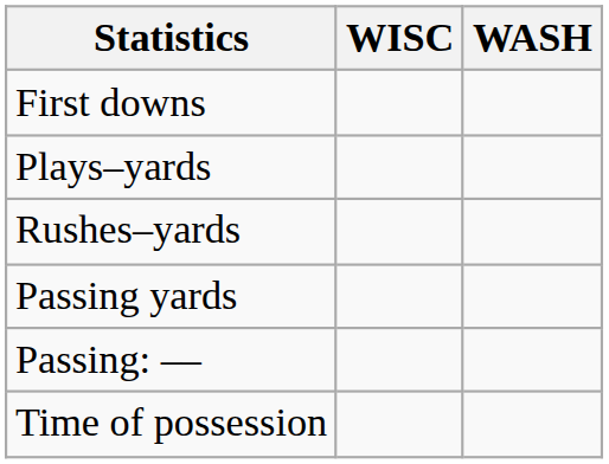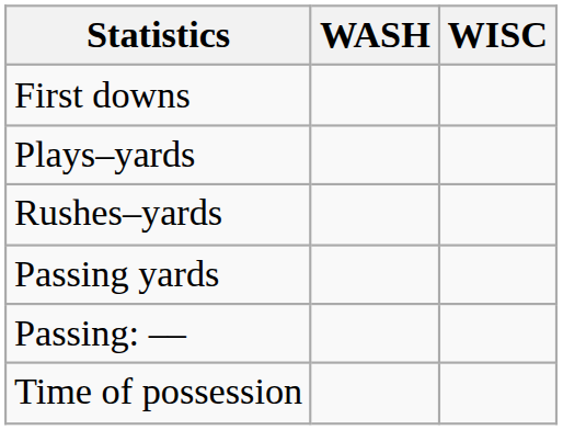columns swapped: WASH <-> WISC
